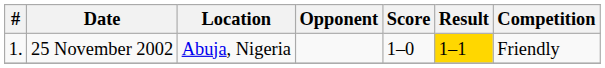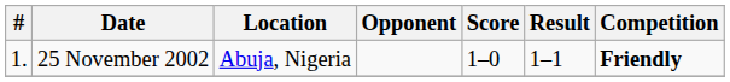25 November 2002 | Result: gold background -> no background
25 November 2002 | Competition: normal -> bold
